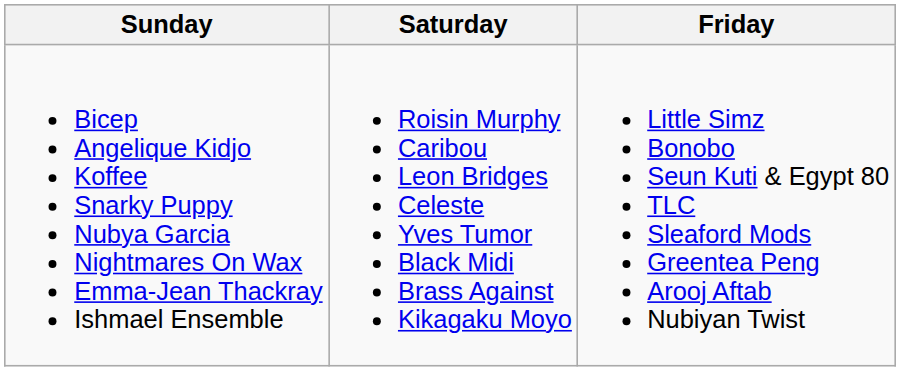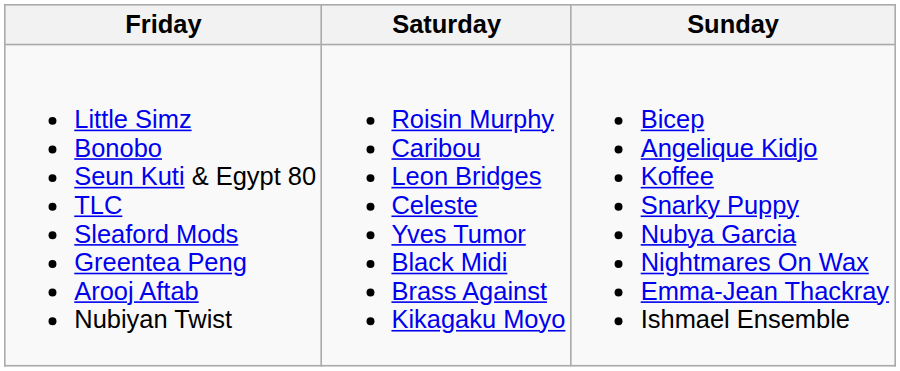columns swapped: Friday <-> Sunday
